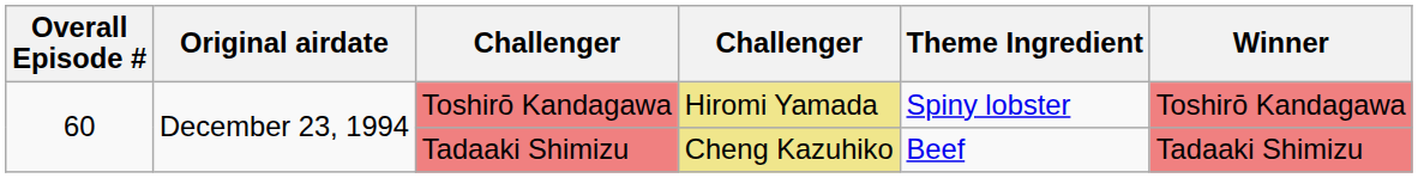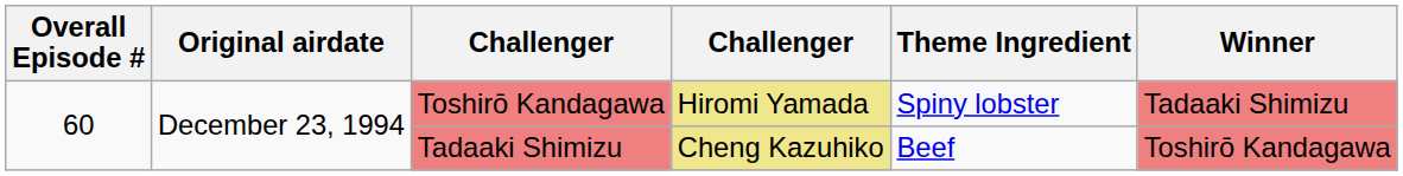row 2 | Winner: Toshirō Kandagawa -> Tadaaki Shimizu
row 3 | Winner: Tadaaki Shimizu -> Toshirō Kandagawa
